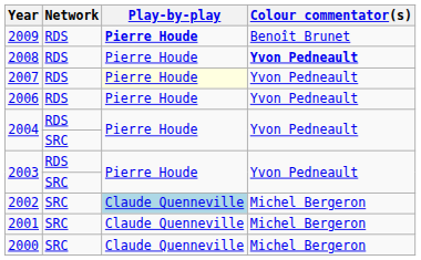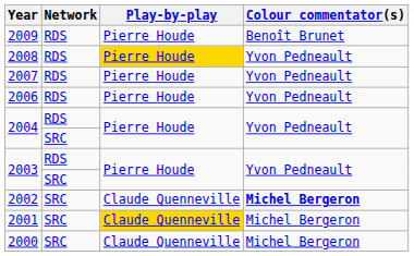2009 | Play-by-play: bold -> normal
2008 | Play-by-play: no background -> gold background
2008 | Colour commentator(s): bold -> normal
2007 | Play-by-play: lightyellow background -> no background
2002 | Play-by-play: lightblue background -> no background
2002 | Colour commentator(s): normal -> bold
2001 | Play-by-play: no background -> gold background
